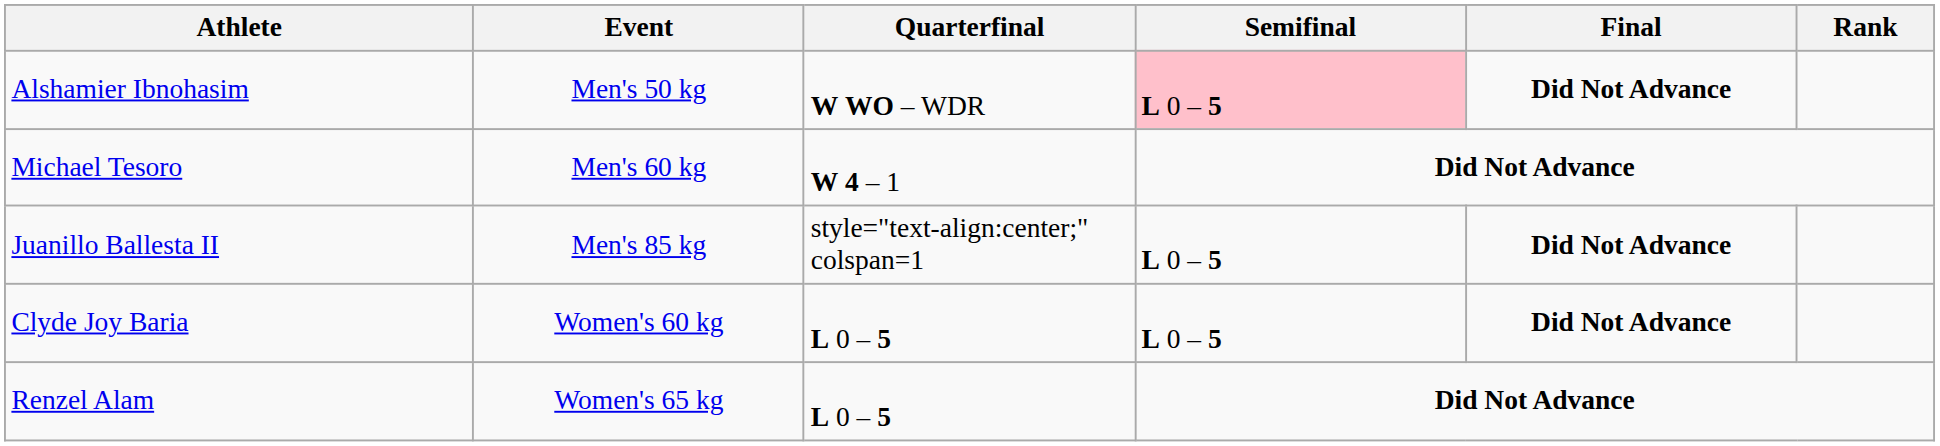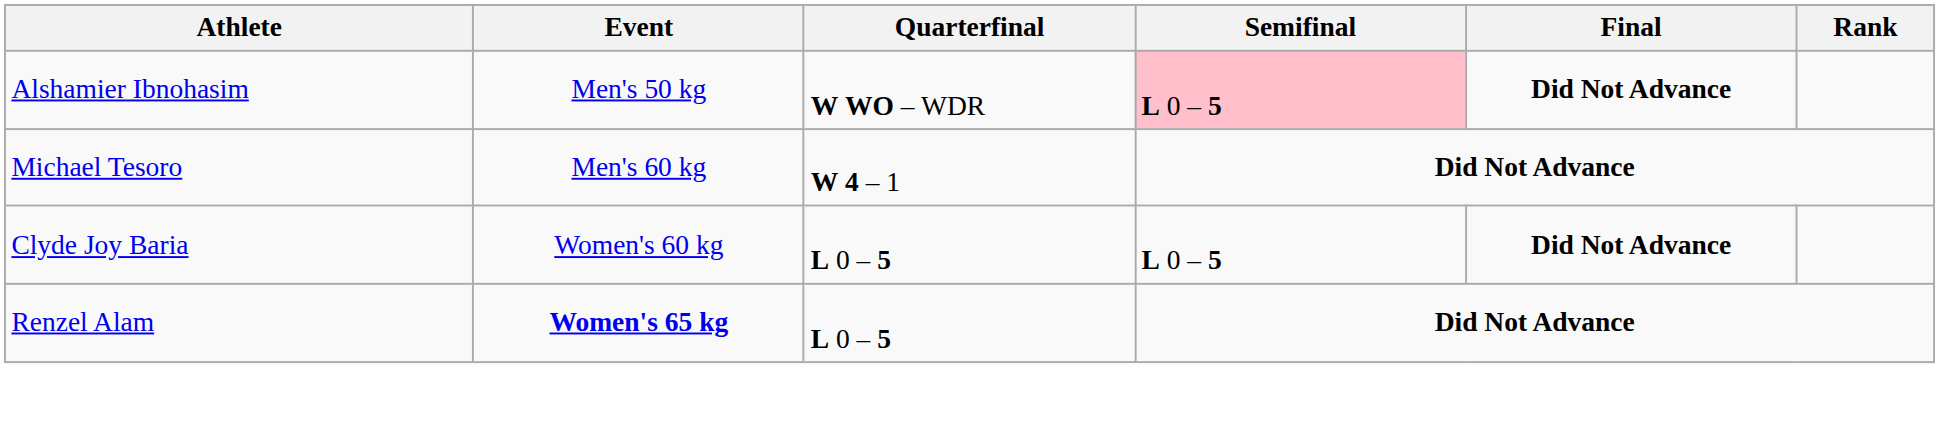- row: Juanillo Ballesta II | Men's 85 kg | style="text-align:center;" colspan=1 | L 0 – 5 | Did Not Advance
Renzel Alam | Event: normal -> bold
